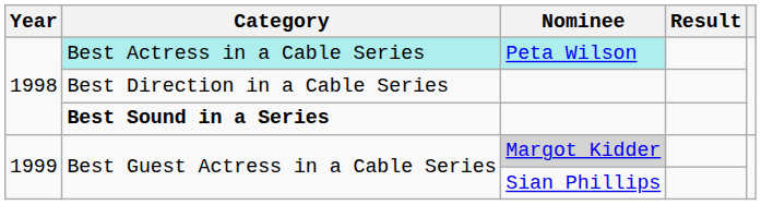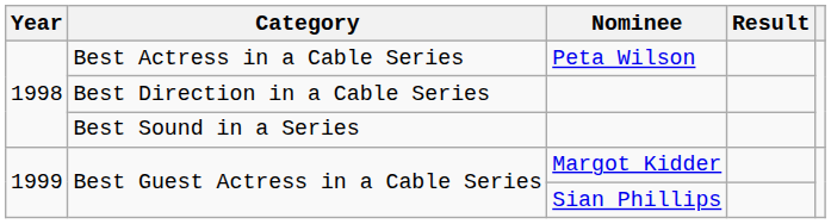Best Actress in a Cable Series | Category: paleturquoise background -> no background
Best Actress in a Cable Series | Nominee: paleturquoise background -> no background
Best Sound in a Series | Category: bold -> normal
Best Guest Actress in a Cable Series / Margot Kidder | Nominee: lightgrey background -> no background
